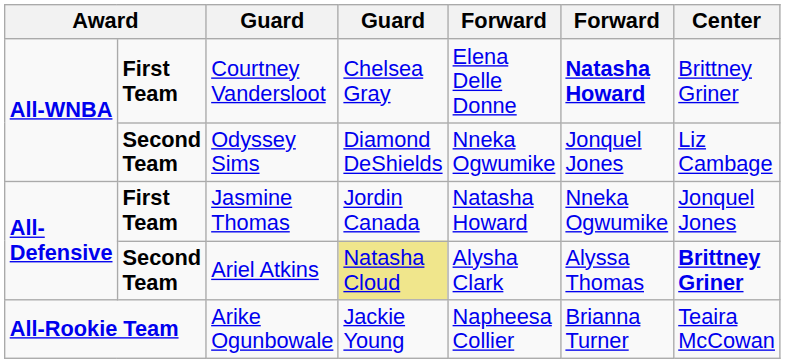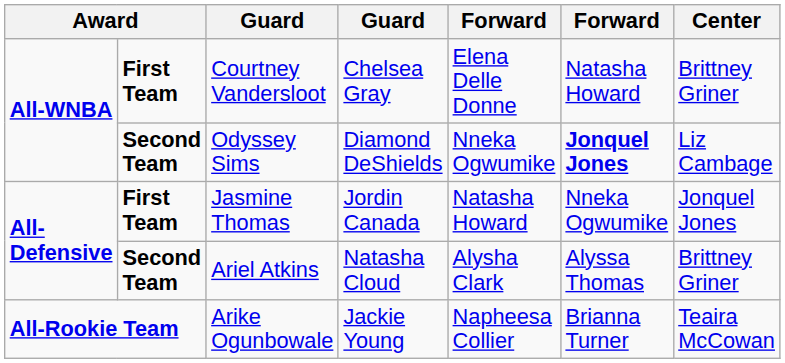row 2 | column 6: bold -> normal
row 3 | column 6: normal -> bold
row 5 | column 4: khaki background -> no background
row 5 | Center: bold -> normal
